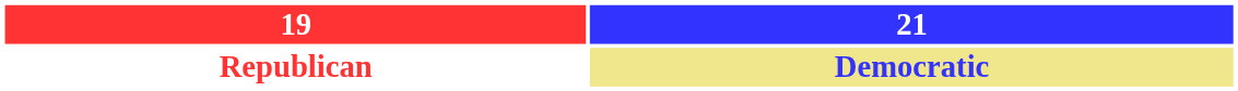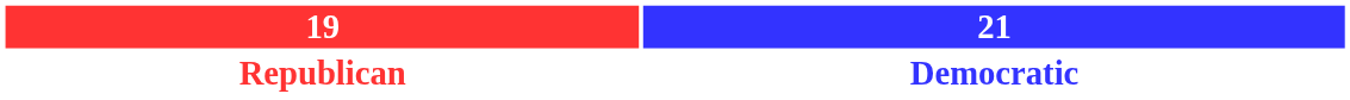Republican | column 2: khaki background -> no background
